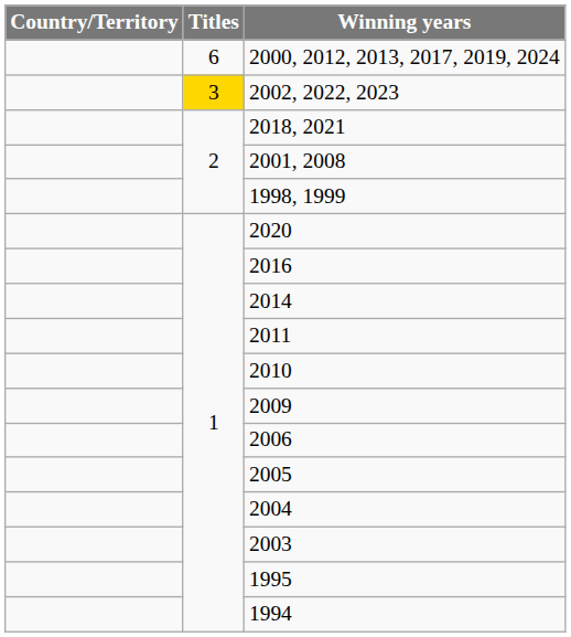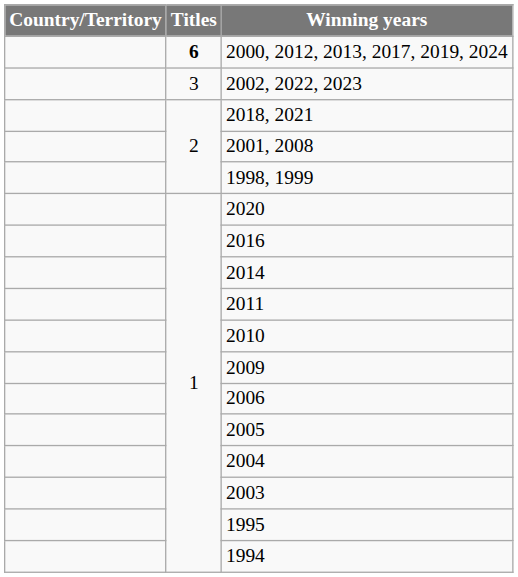2000, 2012, 2013, 2017, 2019, 2024 | Titles: normal -> bold
2002, 2022, 2023 | Titles: gold background -> no background
